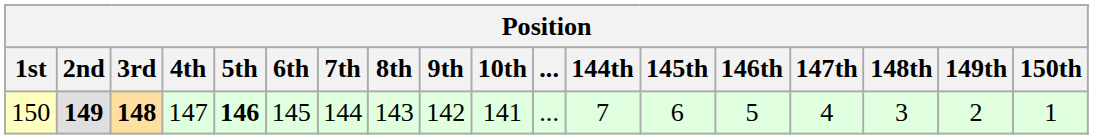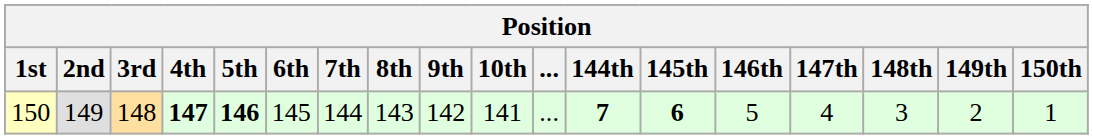150 | 2nd: bold -> normal
150 | 3rd: bold -> normal
150 | 4th: normal -> bold
150 | 144th: normal -> bold
150 | 145th: normal -> bold
